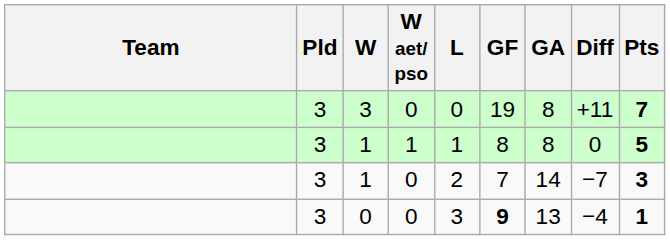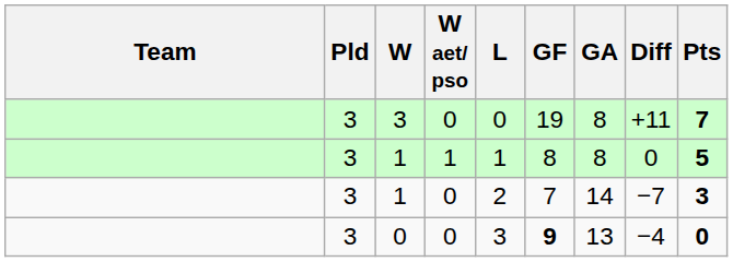row 5 | Pts: 1 -> 0
